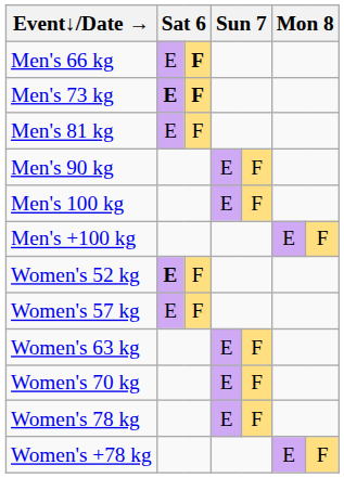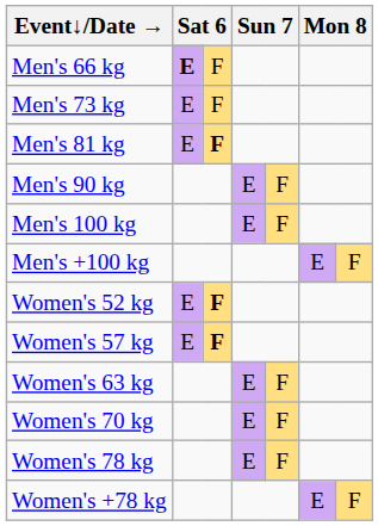Men's 66 kg | column 2: normal -> bold
Men's 66 kg | column 3: bold -> normal
Men's 73 kg | column 2: bold -> normal
Men's 73 kg | column 3: bold -> normal
Men's 81 kg | column 3: normal -> bold
Women's 52 kg | column 2: bold -> normal
Women's 52 kg | column 3: normal -> bold
Women's 57 kg | column 3: normal -> bold
